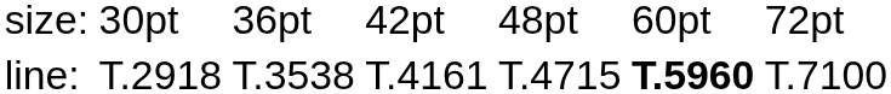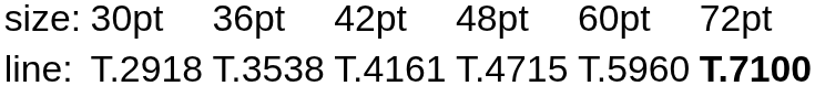line: | column 6: bold -> normal
line: | column 7: normal -> bold
